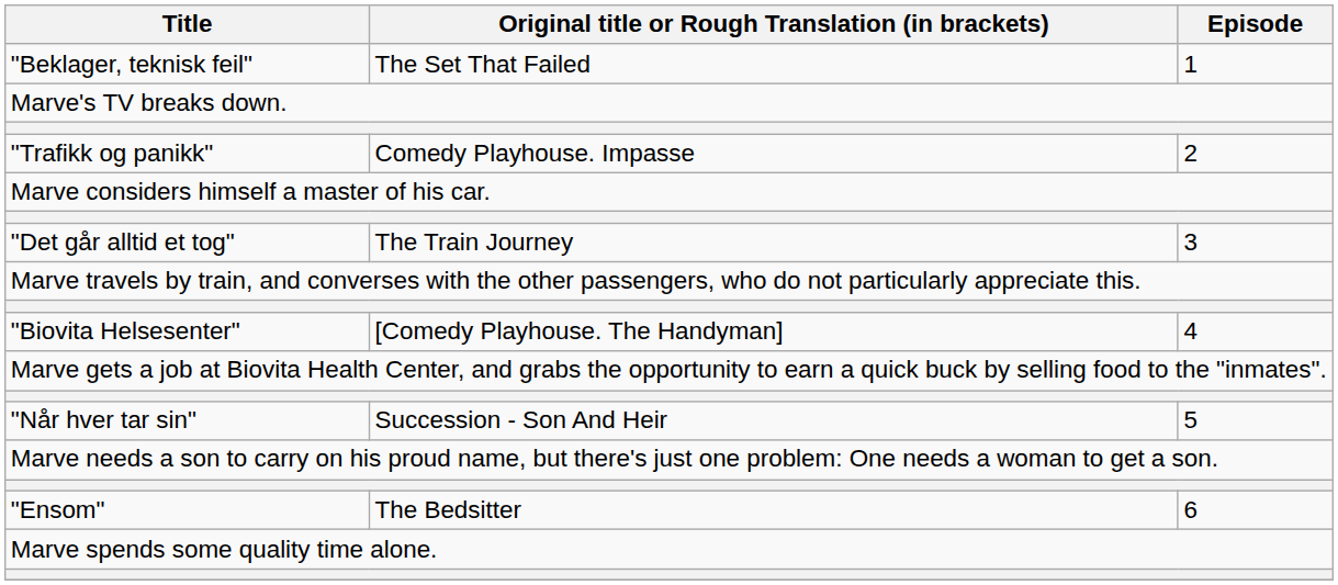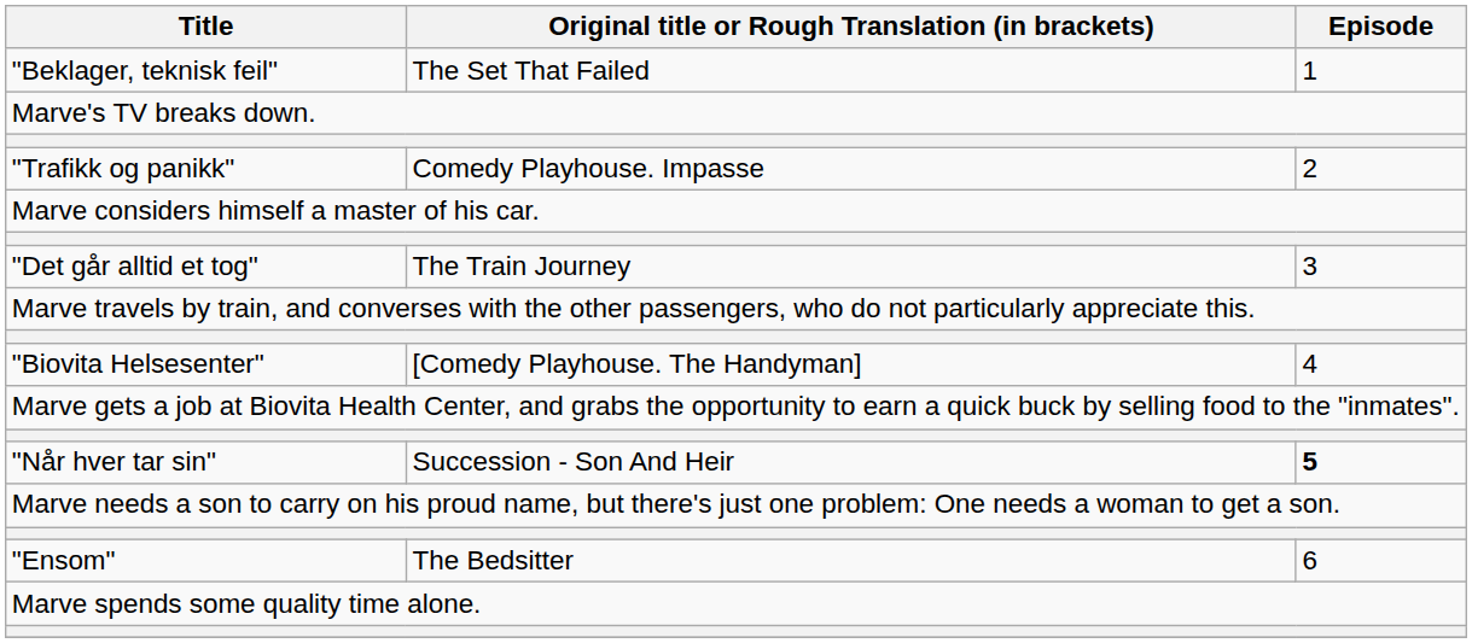"Når hver tar sin" | Episode: normal -> bold
